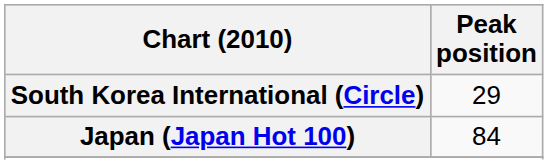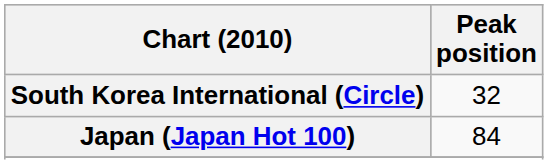South Korea International (Circle) | Peak position: 29 -> 32
